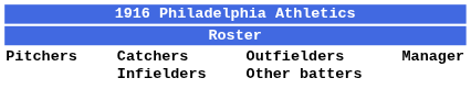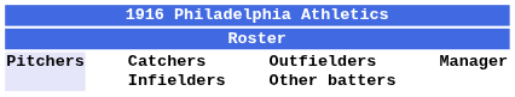Pitchers | column 1: no background -> lavender background
